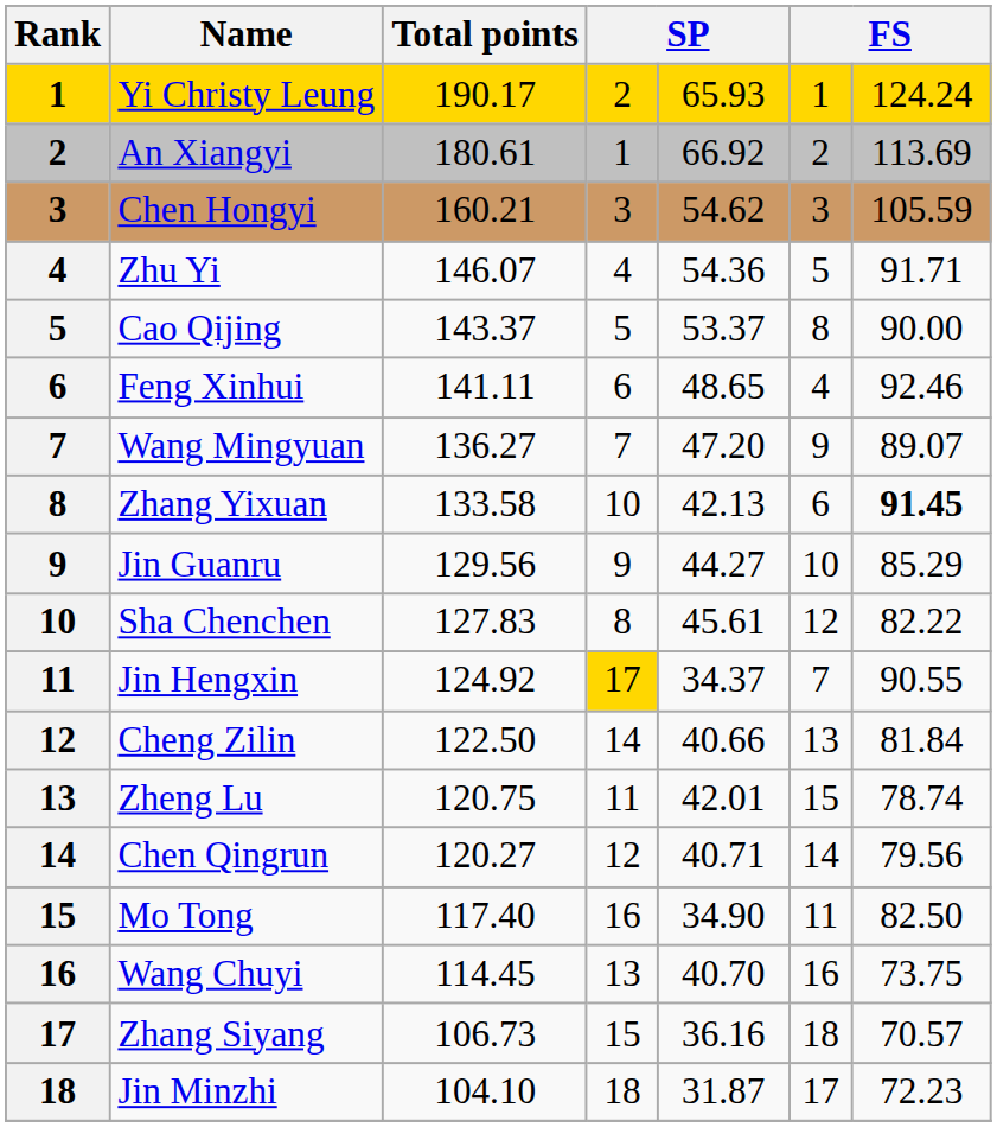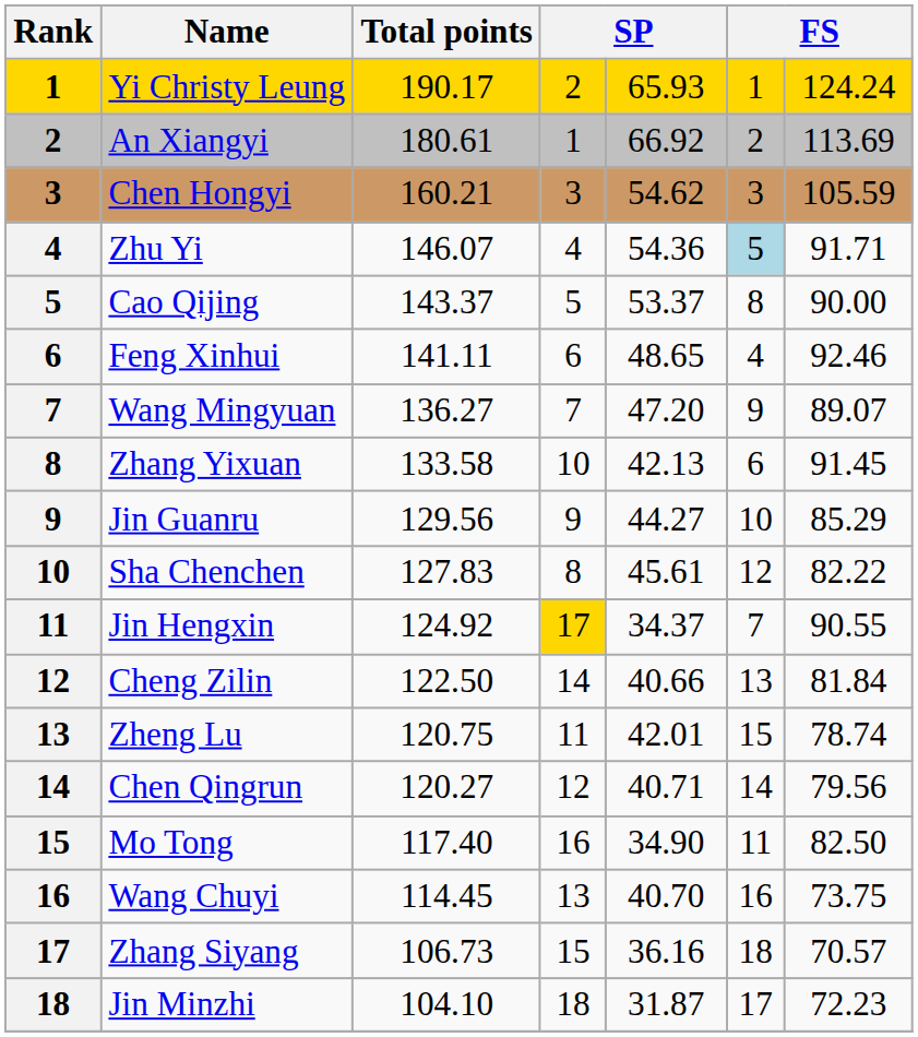Zhu Yi | column 6: no background -> lightblue background
Zhang Yixuan | column 7: bold -> normal
